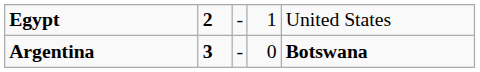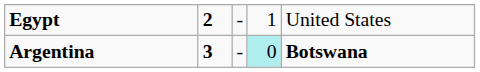Argentina | column 4: no background -> paleturquoise background
